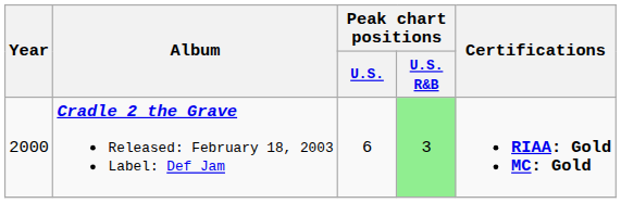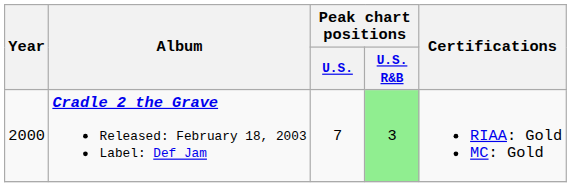row 3 | Peak chart positions / U.S.: 6 -> 7
row 3 | Certifications: bold -> normal
